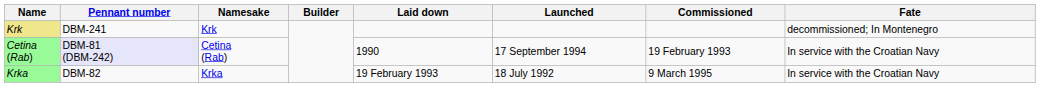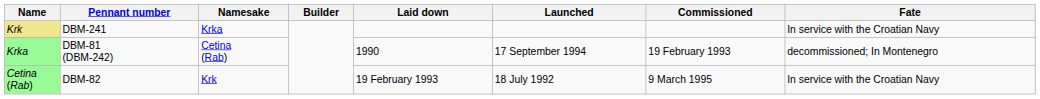row 2 | Namesake: Krk -> Krka
row 2 | Fate: decommissioned; In Montenegro -> In service with the Croatian Navy
row 3 | Name: Cetina (Rab) -> Krka
row 3 | Pennant number: lavender background -> no background
row 3 | Fate: In service with the Croatian Navy -> decommissioned; In Montenegro
row 4 | Name: Krka -> Cetina (Rab)
row 4 | Namesake: Krka -> Krk
